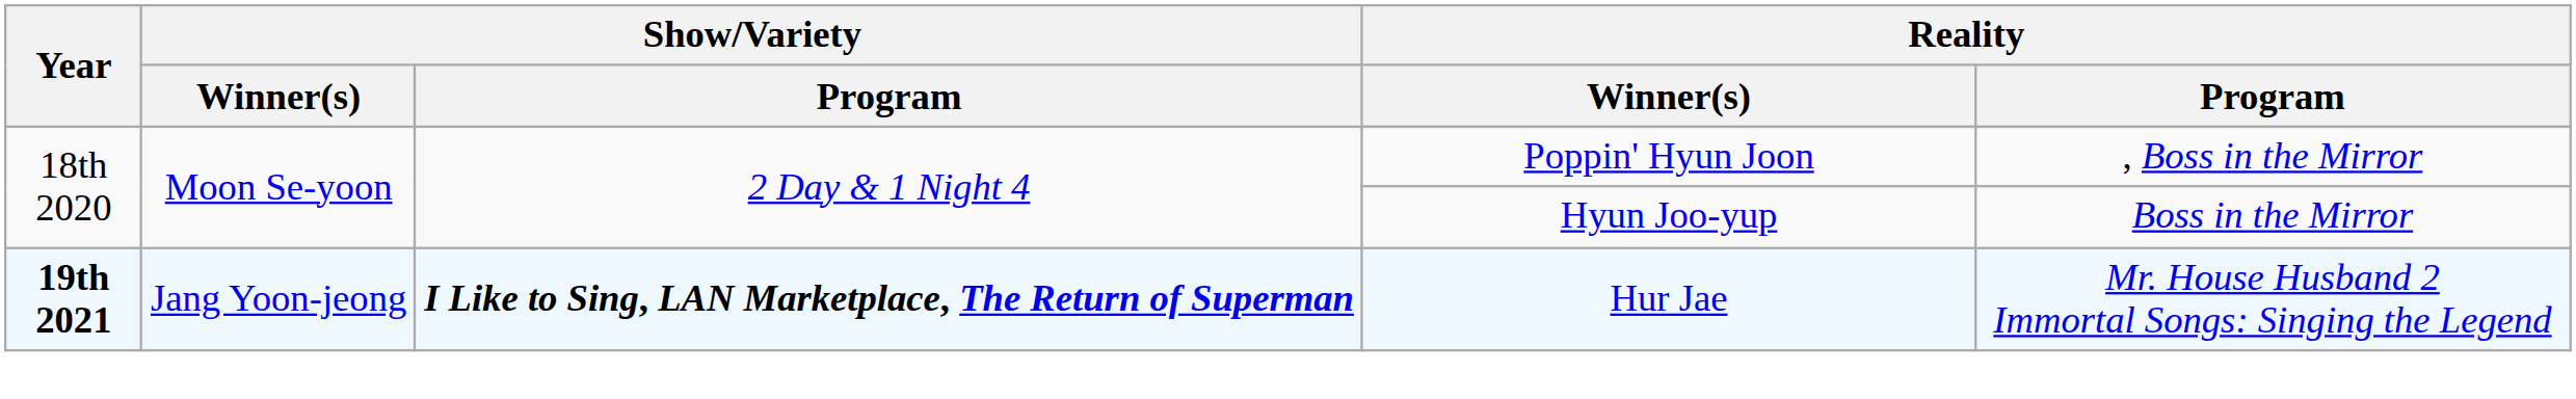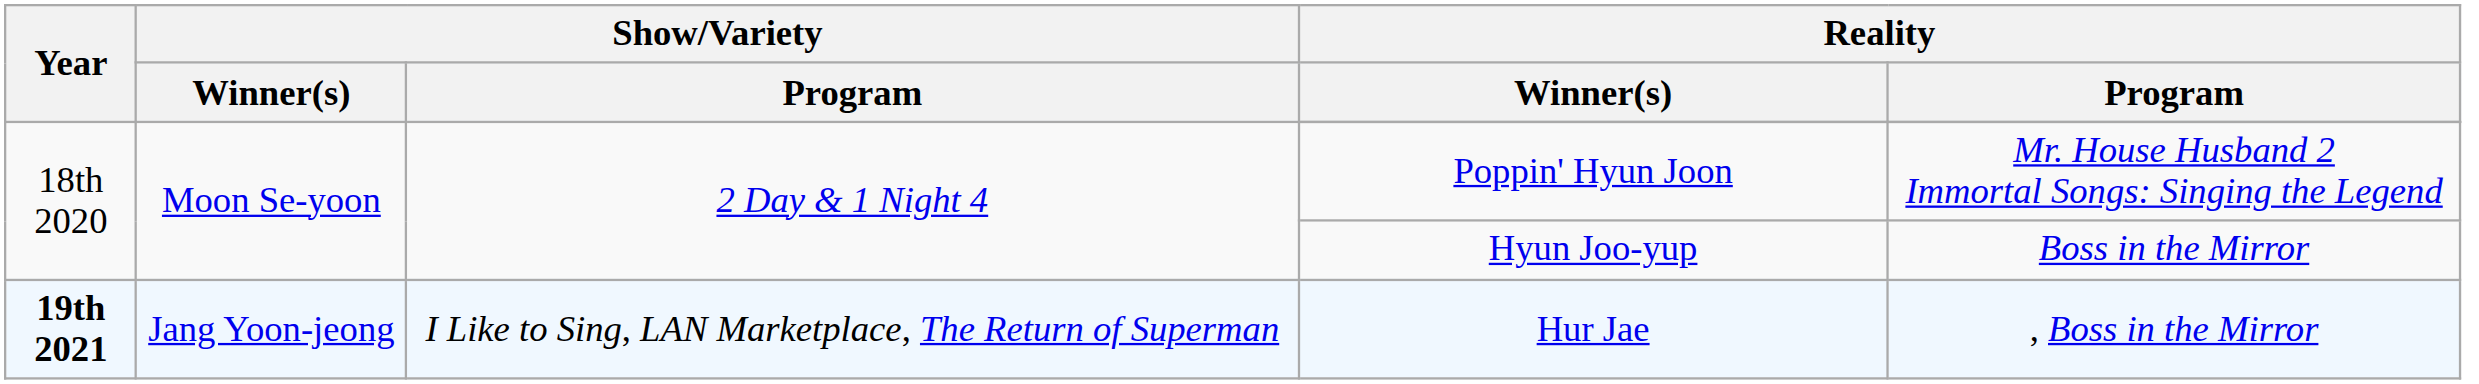Poppin' Hyun Joon | Reality / Program: , Boss in the Mirror -> Mr. House Husband 2 Immortal Songs: Singing the Legend
Hur Jae | Show/Variety / Program: bold -> normal
Hur Jae | Reality / Program: Mr. House Husband 2 Immortal Songs: Singing the Legend -> , Boss in the Mirror
